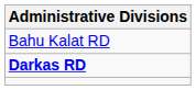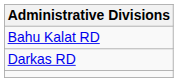row 3 | column 1: bold -> normal
